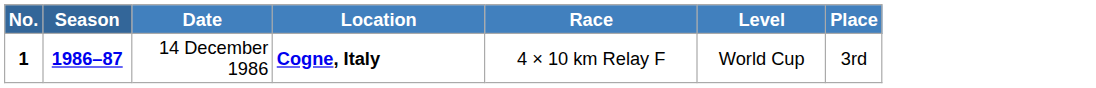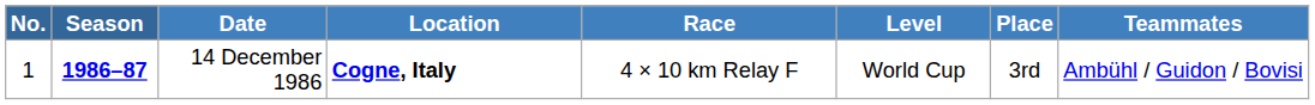+ column: Teammates | Ambühl / Guidon / Bovisi
14 December 1986 | No.: bold -> normal
